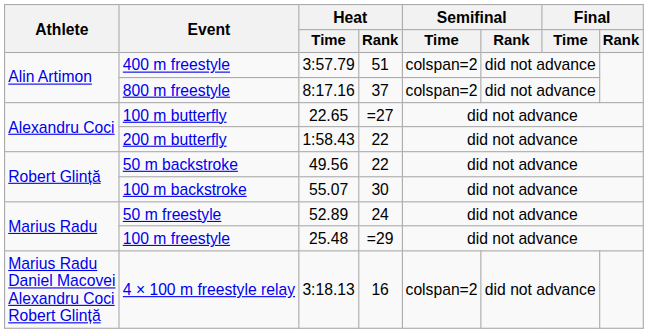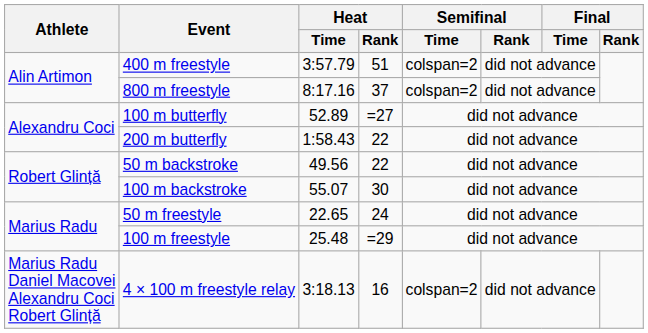100 m butterfly | Heat / Time: 22.65 -> 52.89
50 m freestyle | Heat / Time: 52.89 -> 22.65
